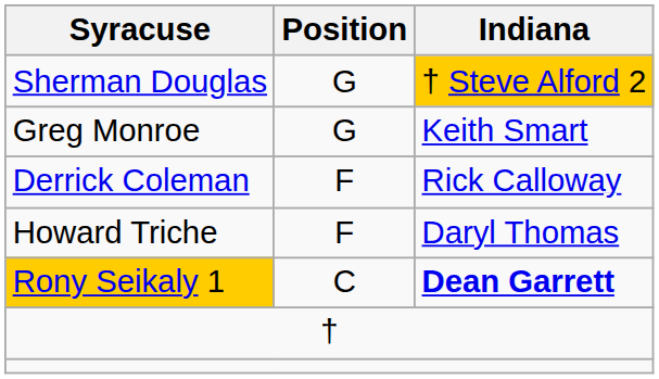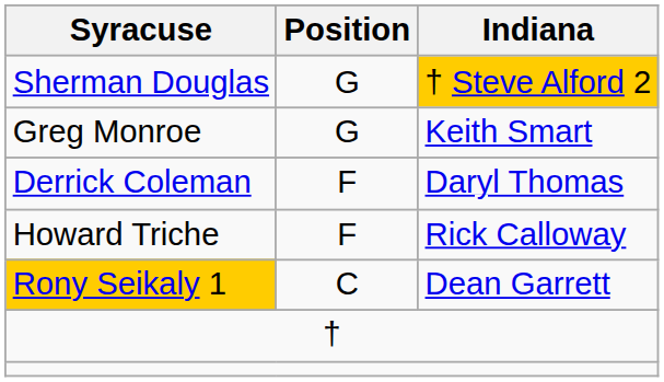Derrick Coleman | Indiana: Rick Calloway -> Daryl Thomas
Howard Triche | Indiana: Daryl Thomas -> Rick Calloway
Rony Seikaly 1 | Indiana: bold -> normal
